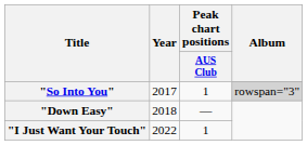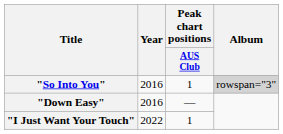"So Into You" | Year: 2017 -> 2016
"Down Easy" | Year: 2018 -> 2016
